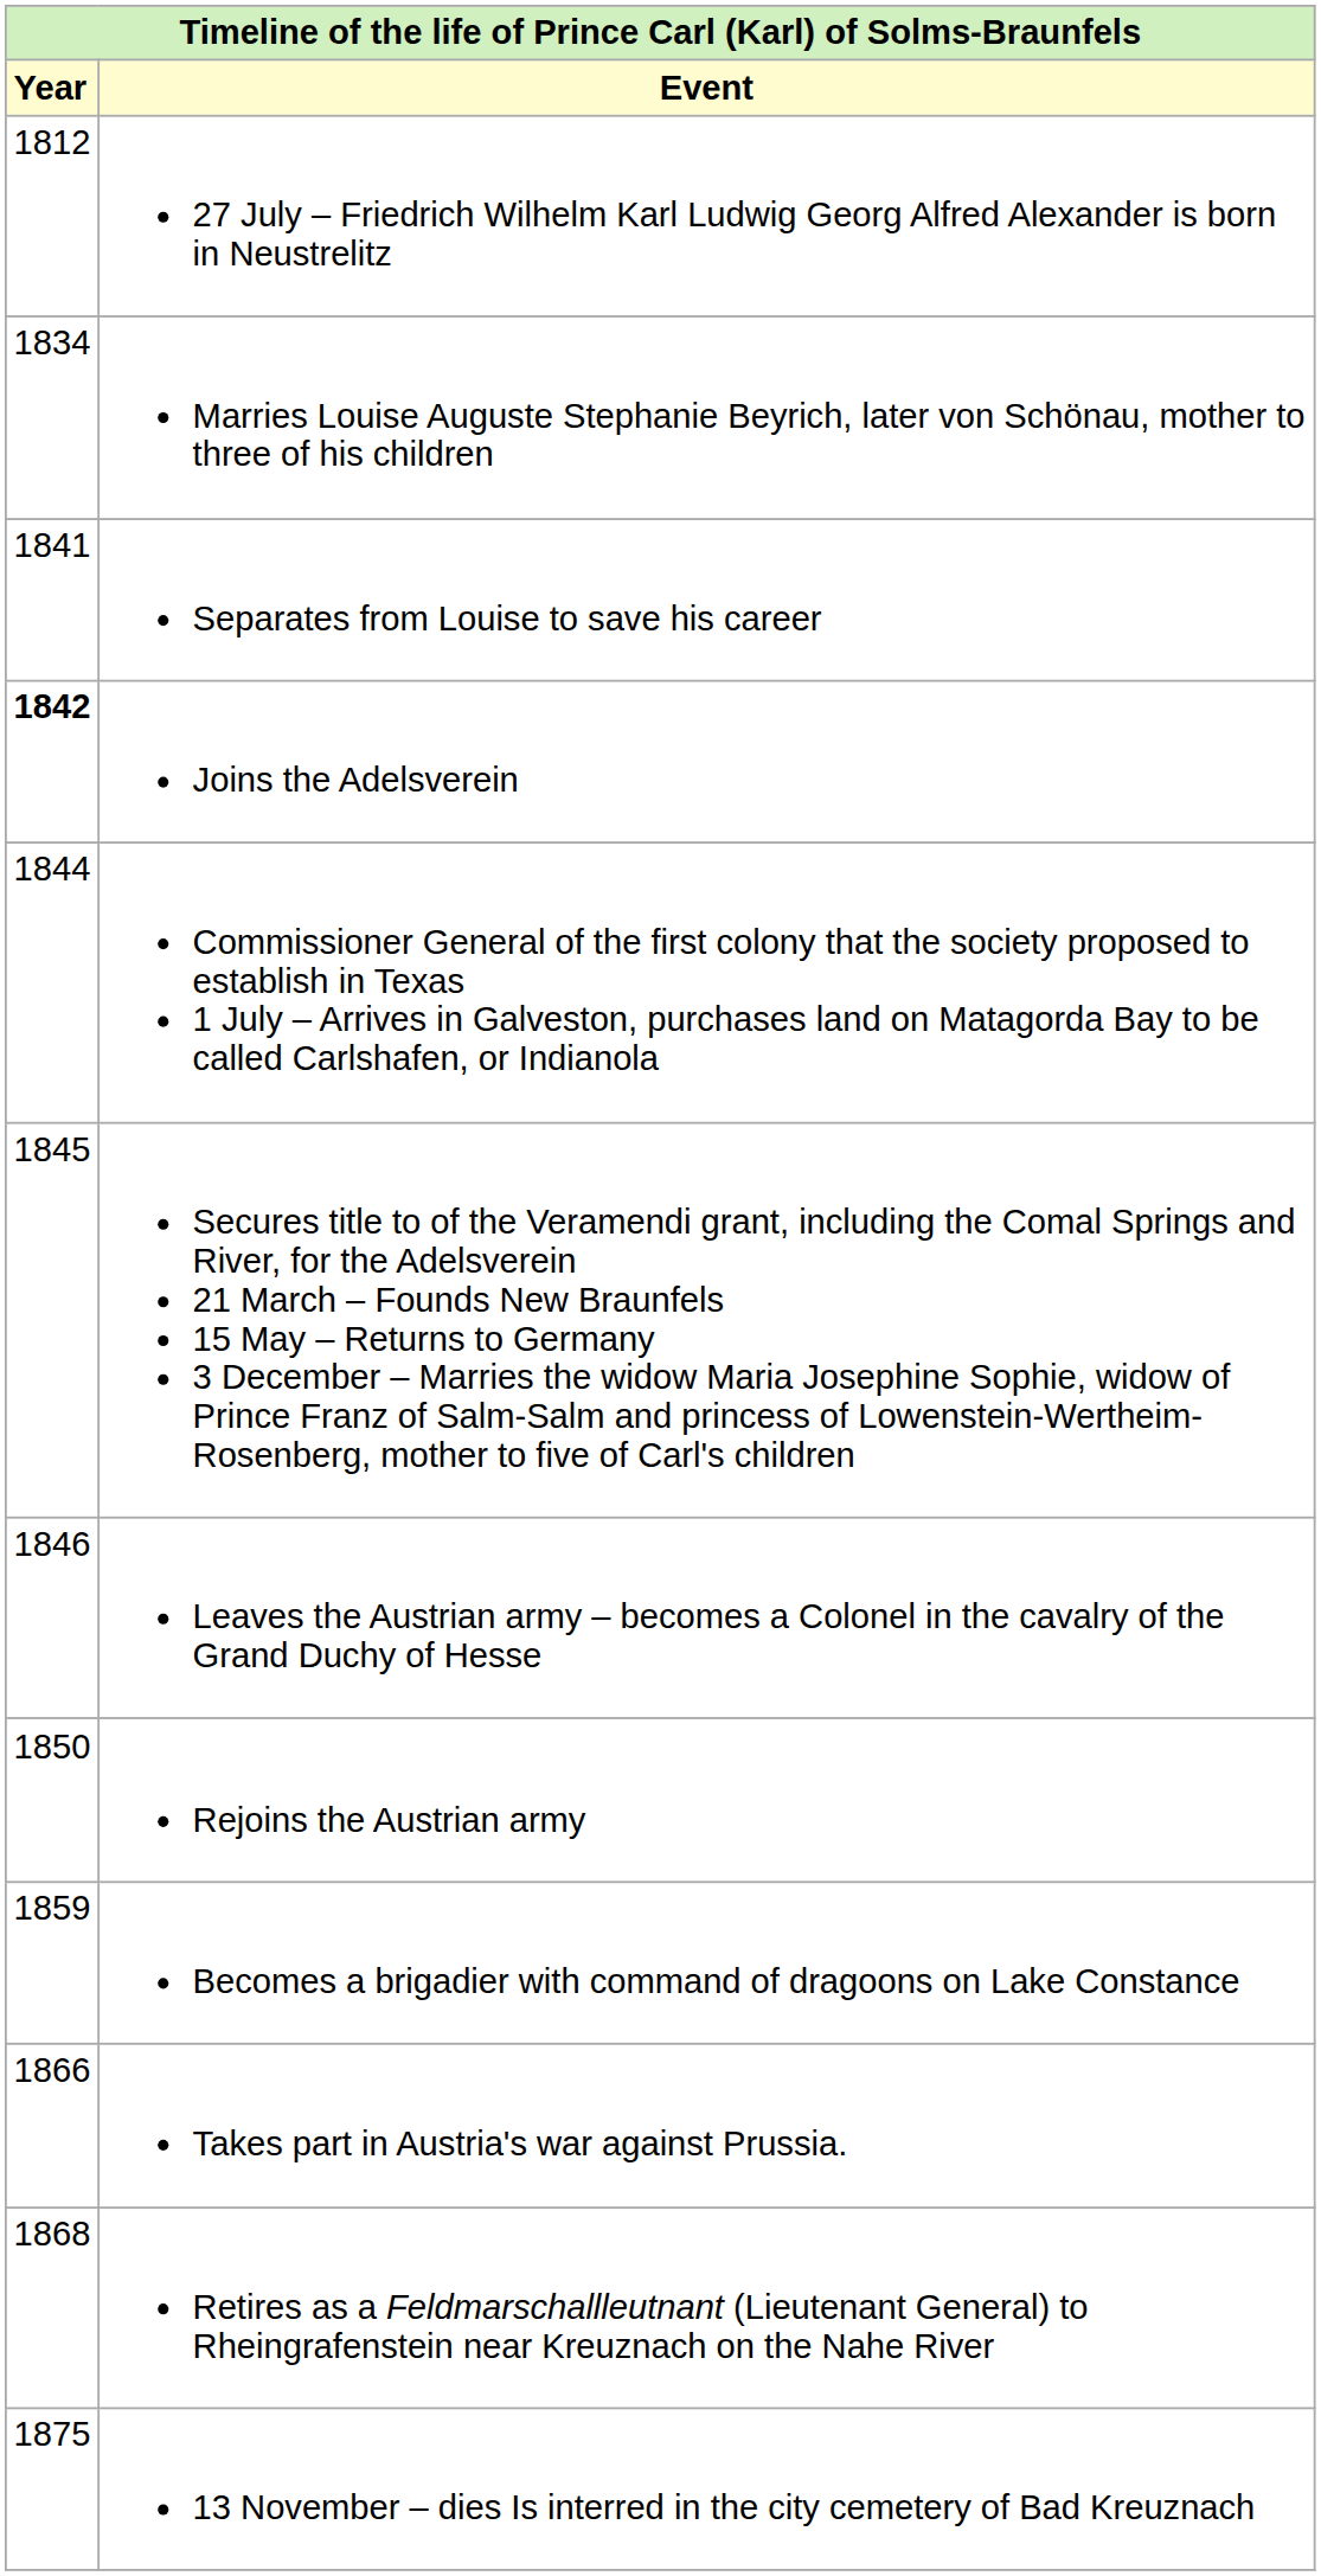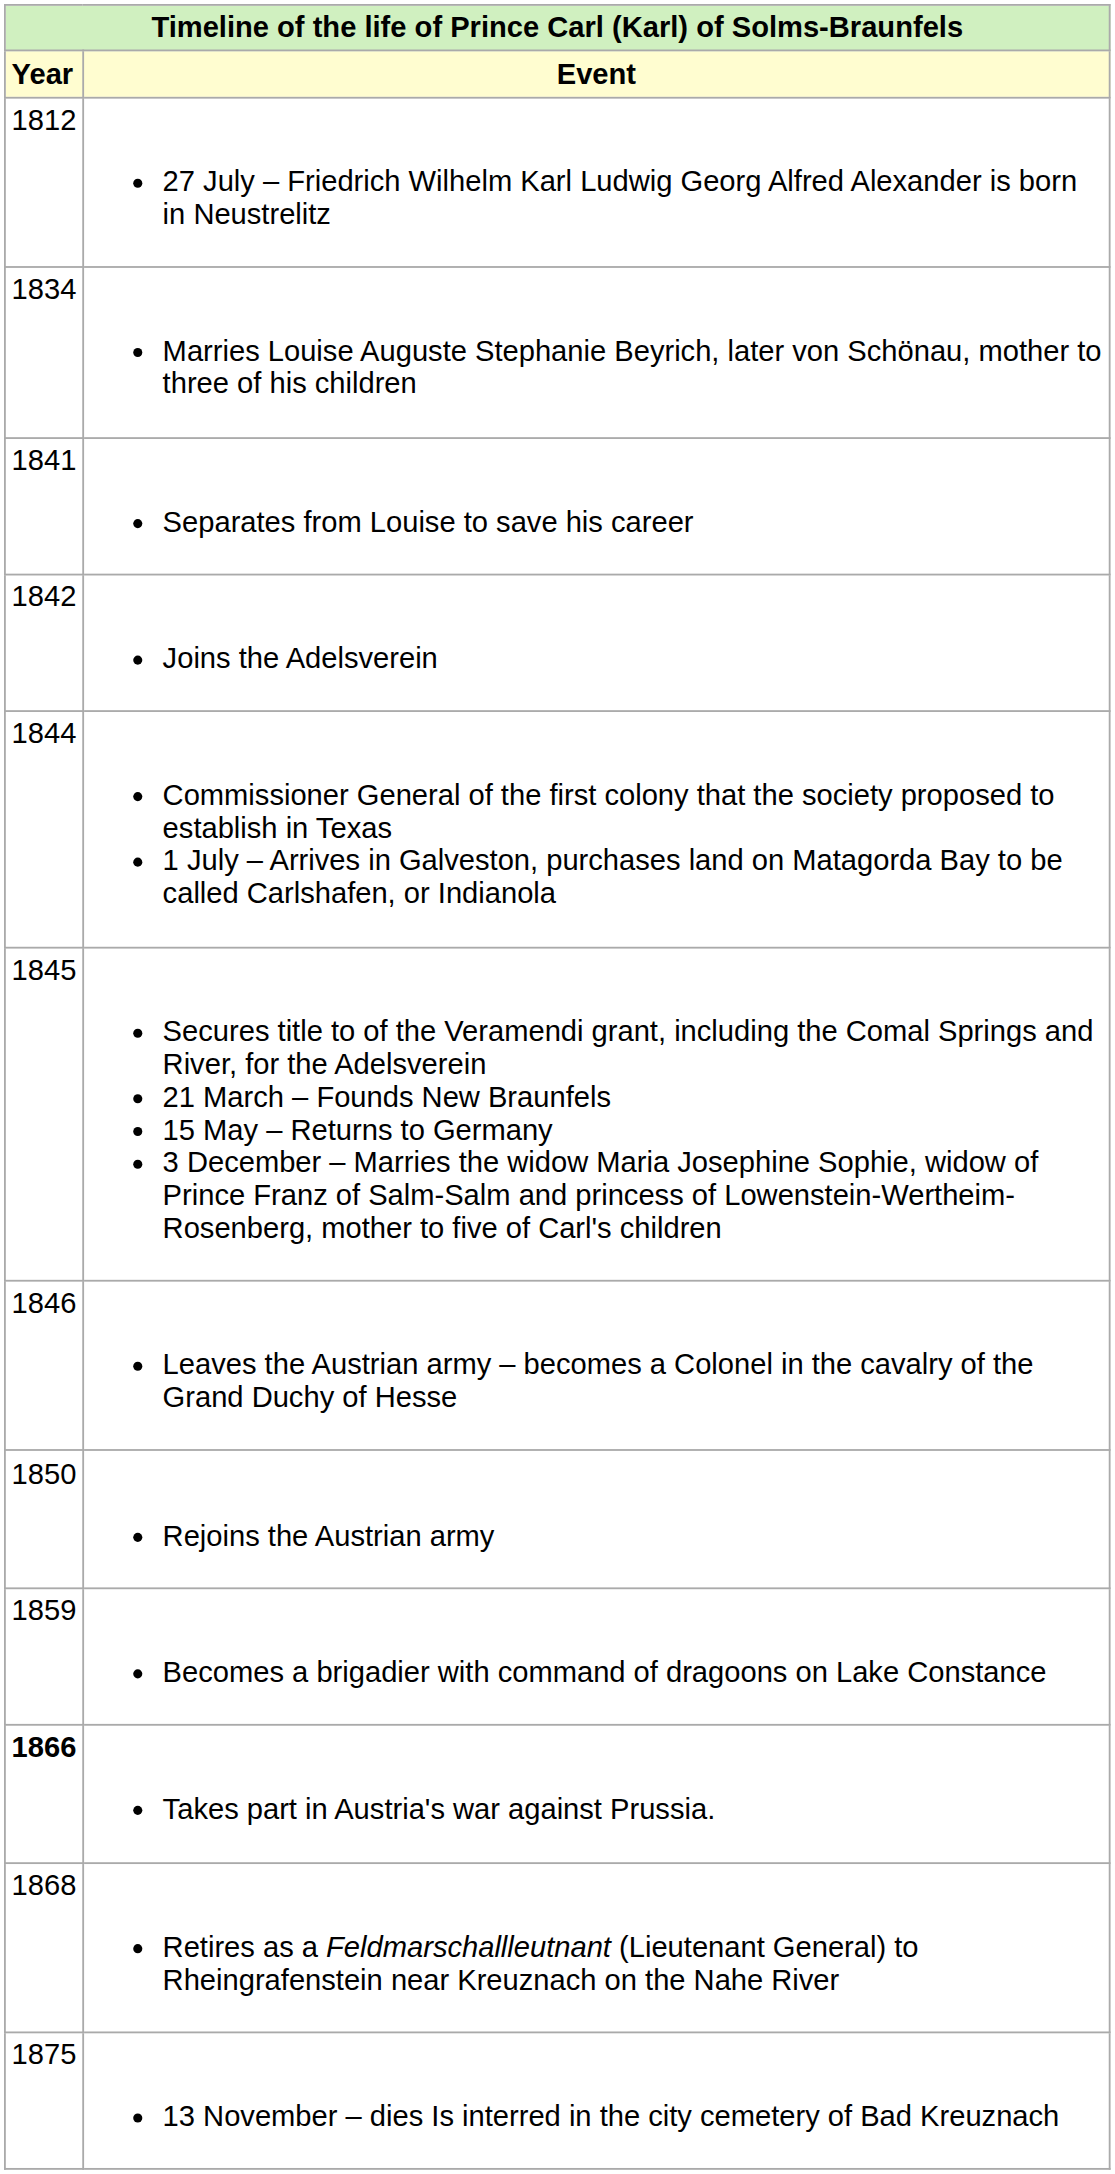Joins the Adelsverein | Year: bold -> normal
Takes part in Austria's war against Prussia. | Year: normal -> bold
